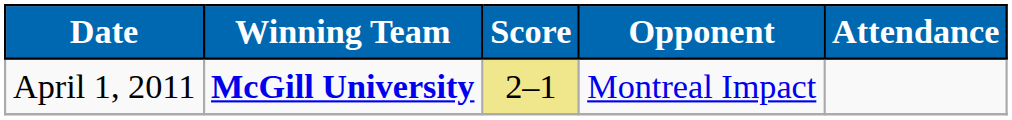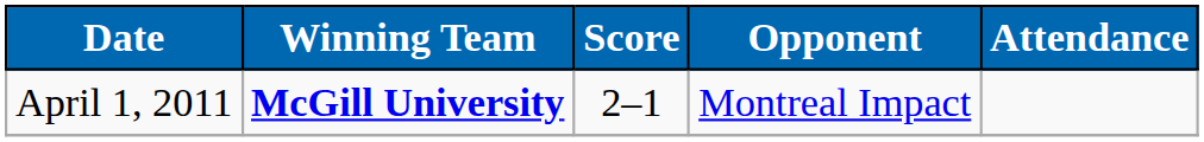April 1, 2011 | Score: khaki background -> no background
